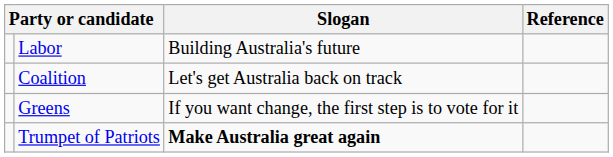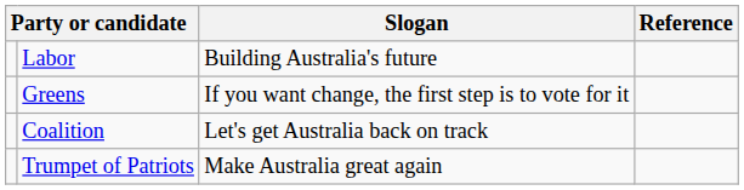rows swapped: Coalition <-> Greens
Trumpet of Patriots | Slogan: bold -> normal
